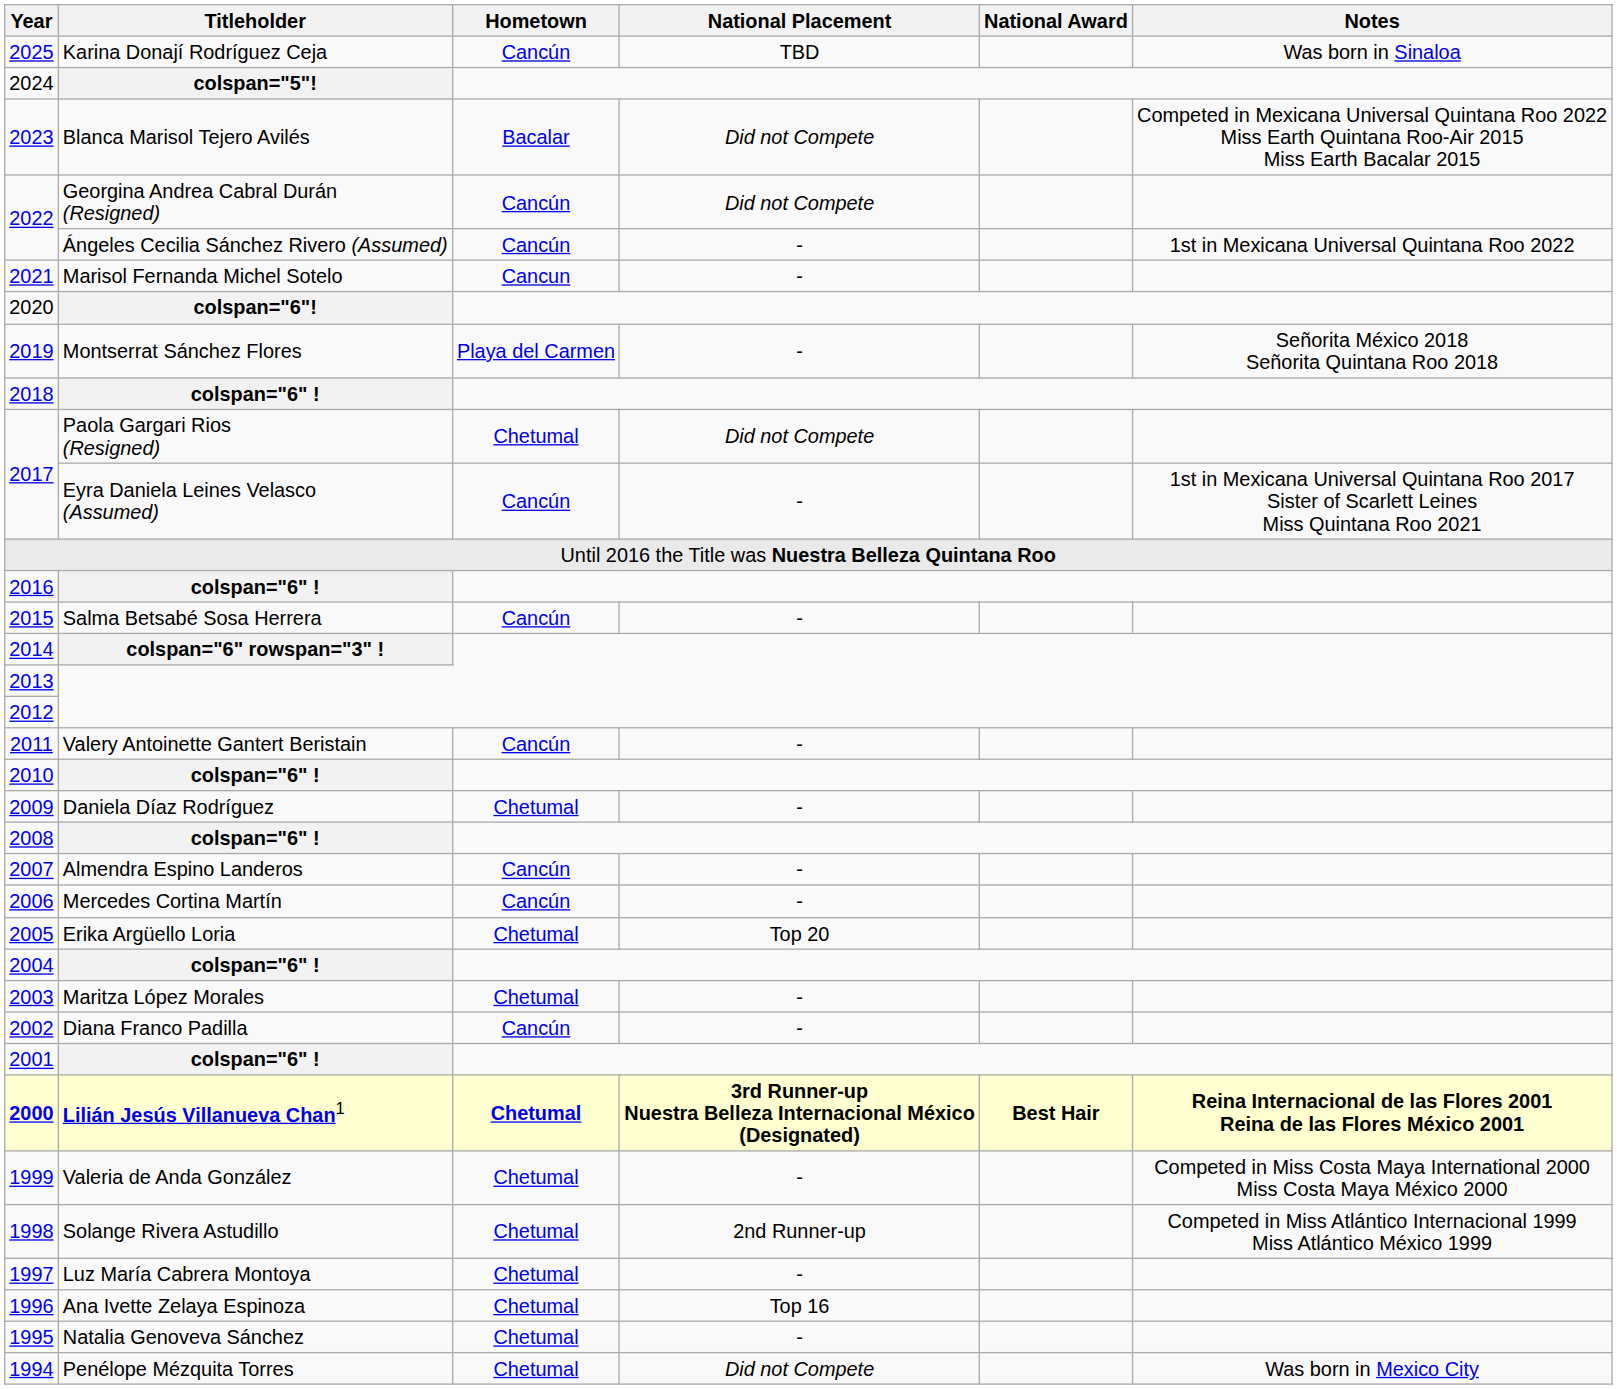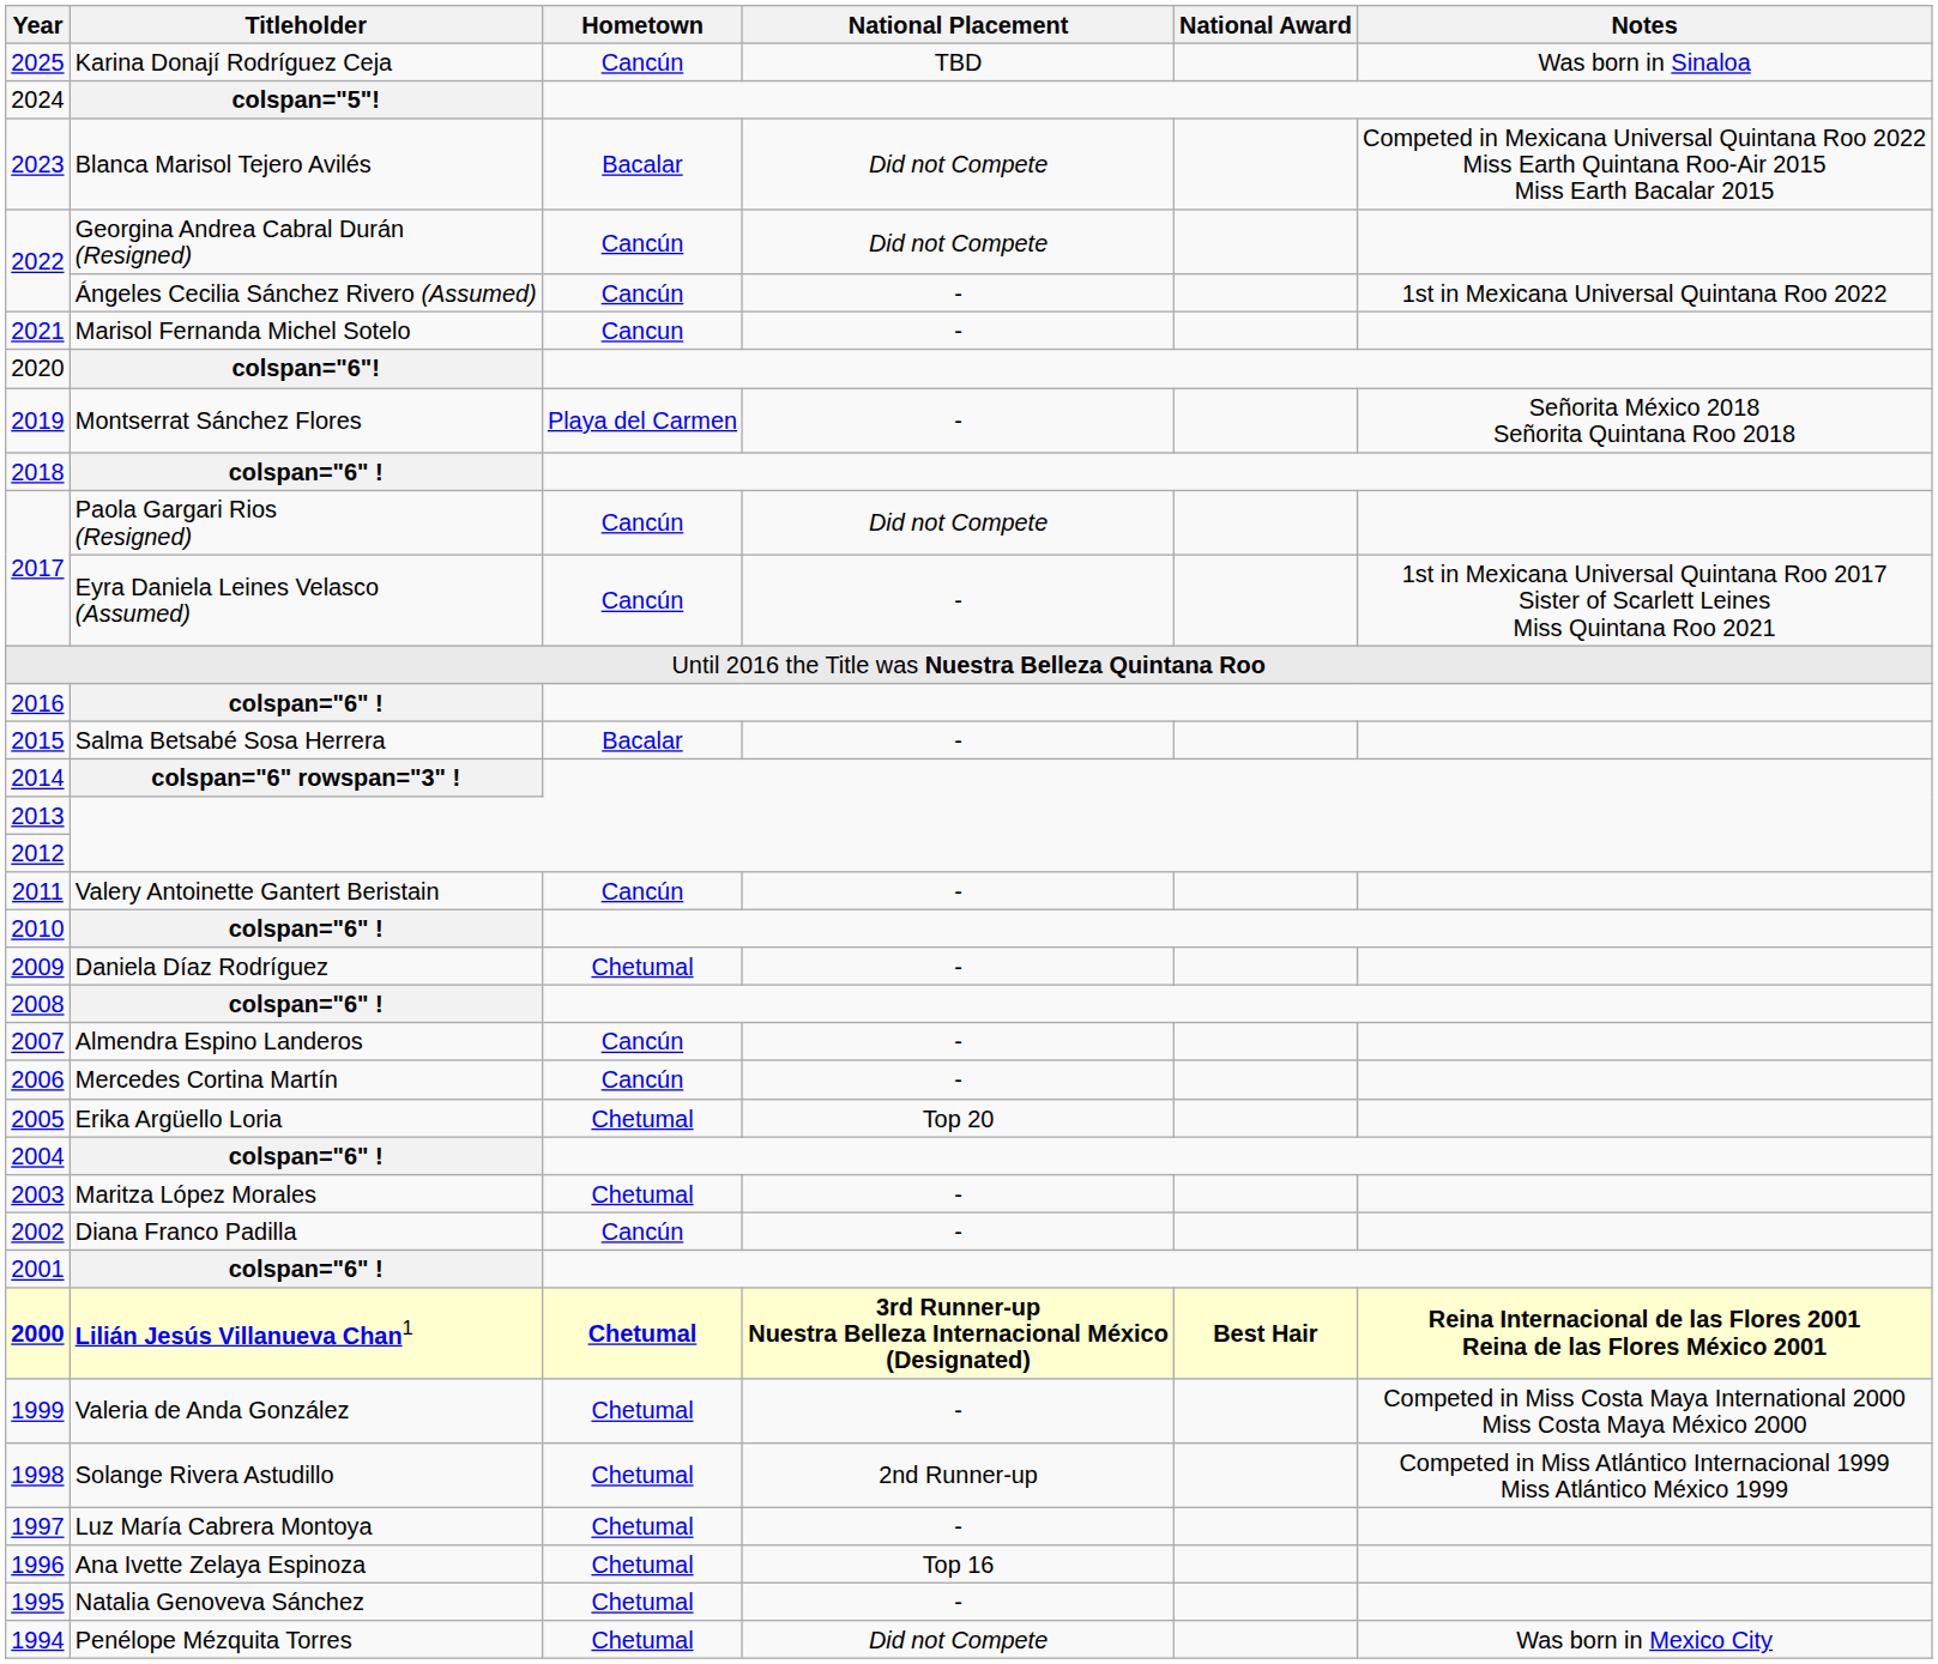2017 / Paola Gargari Rios (Resigned) | Hometown: Chetumal -> Cancún
2015 | Hometown: Cancún -> Bacalar
